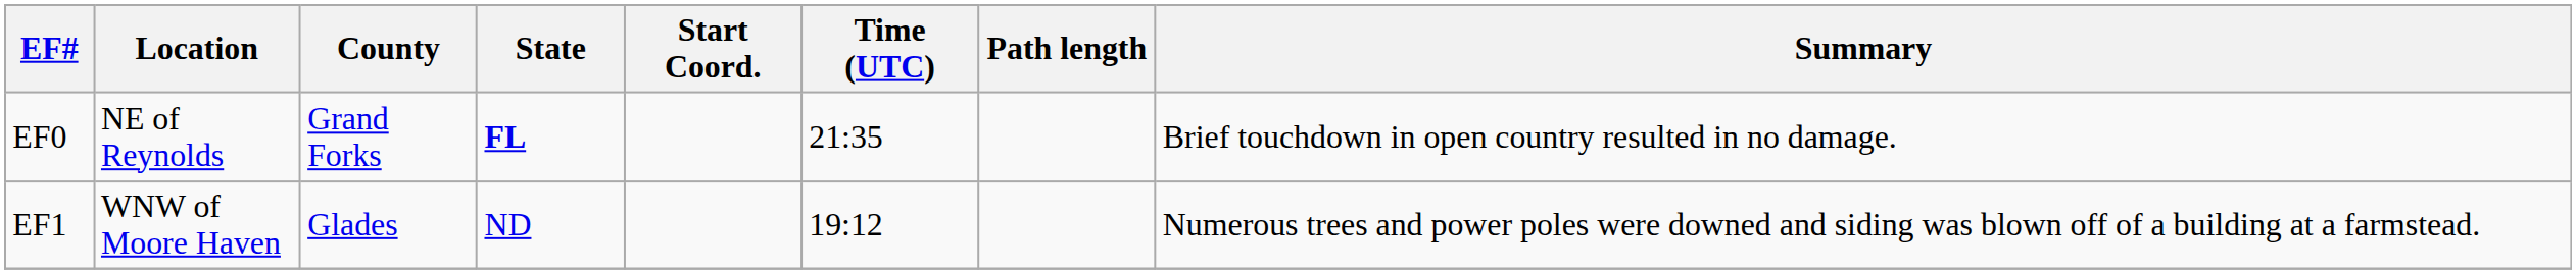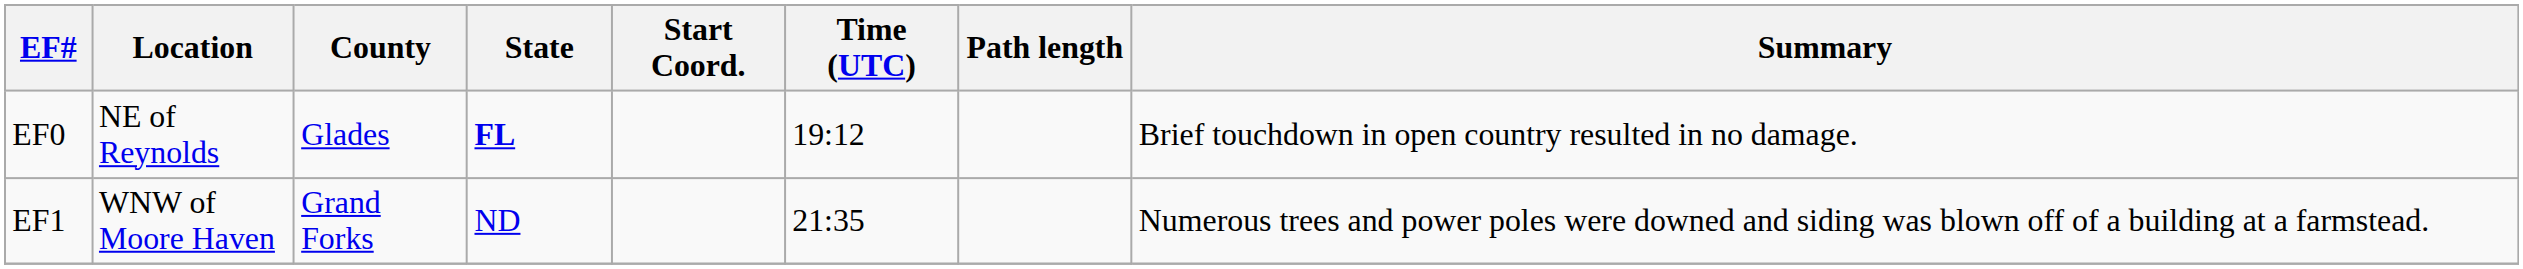EF0 | County: Grand Forks -> Glades
EF0 | Time (UTC): 21:35 -> 19:12
EF1 | County: Glades -> Grand Forks
EF1 | Time (UTC): 19:12 -> 21:35
